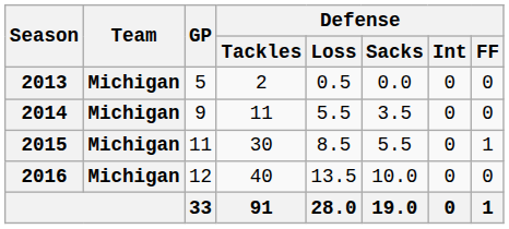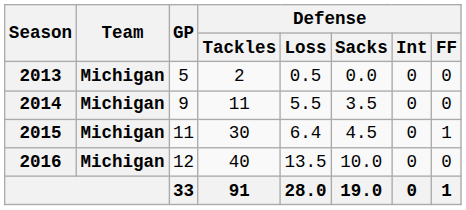2015 | Defense / Loss: 8.5 -> 6.4
2015 | Defense / Sacks: 5.5 -> 4.5
